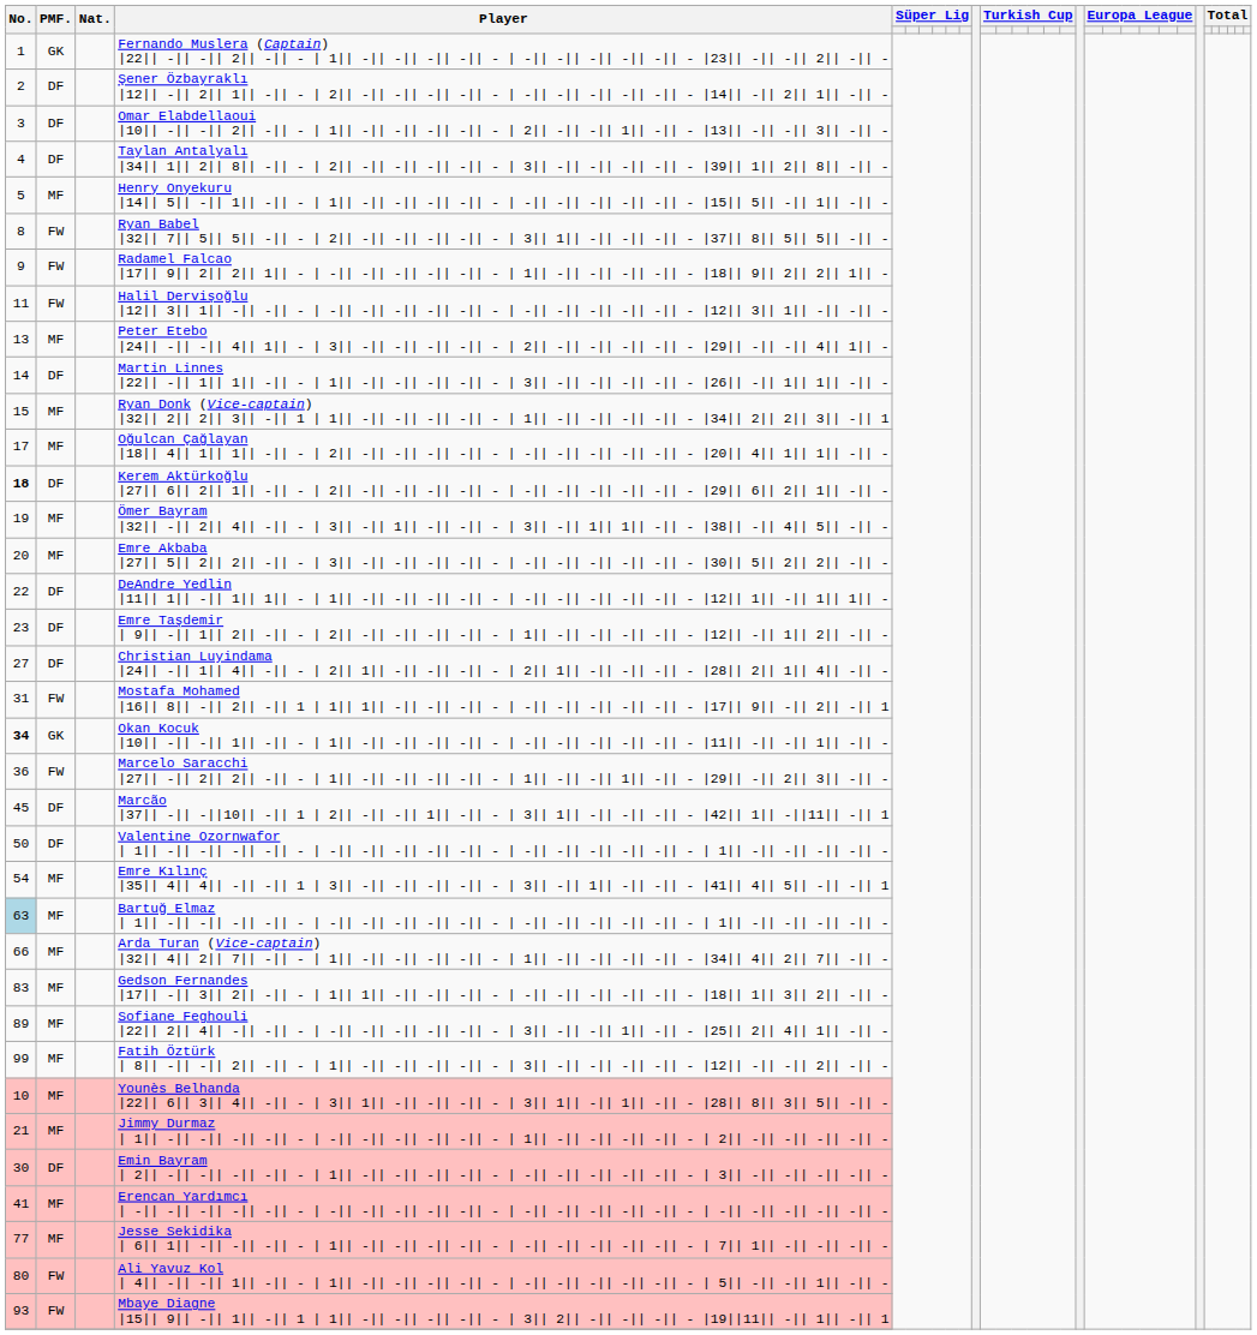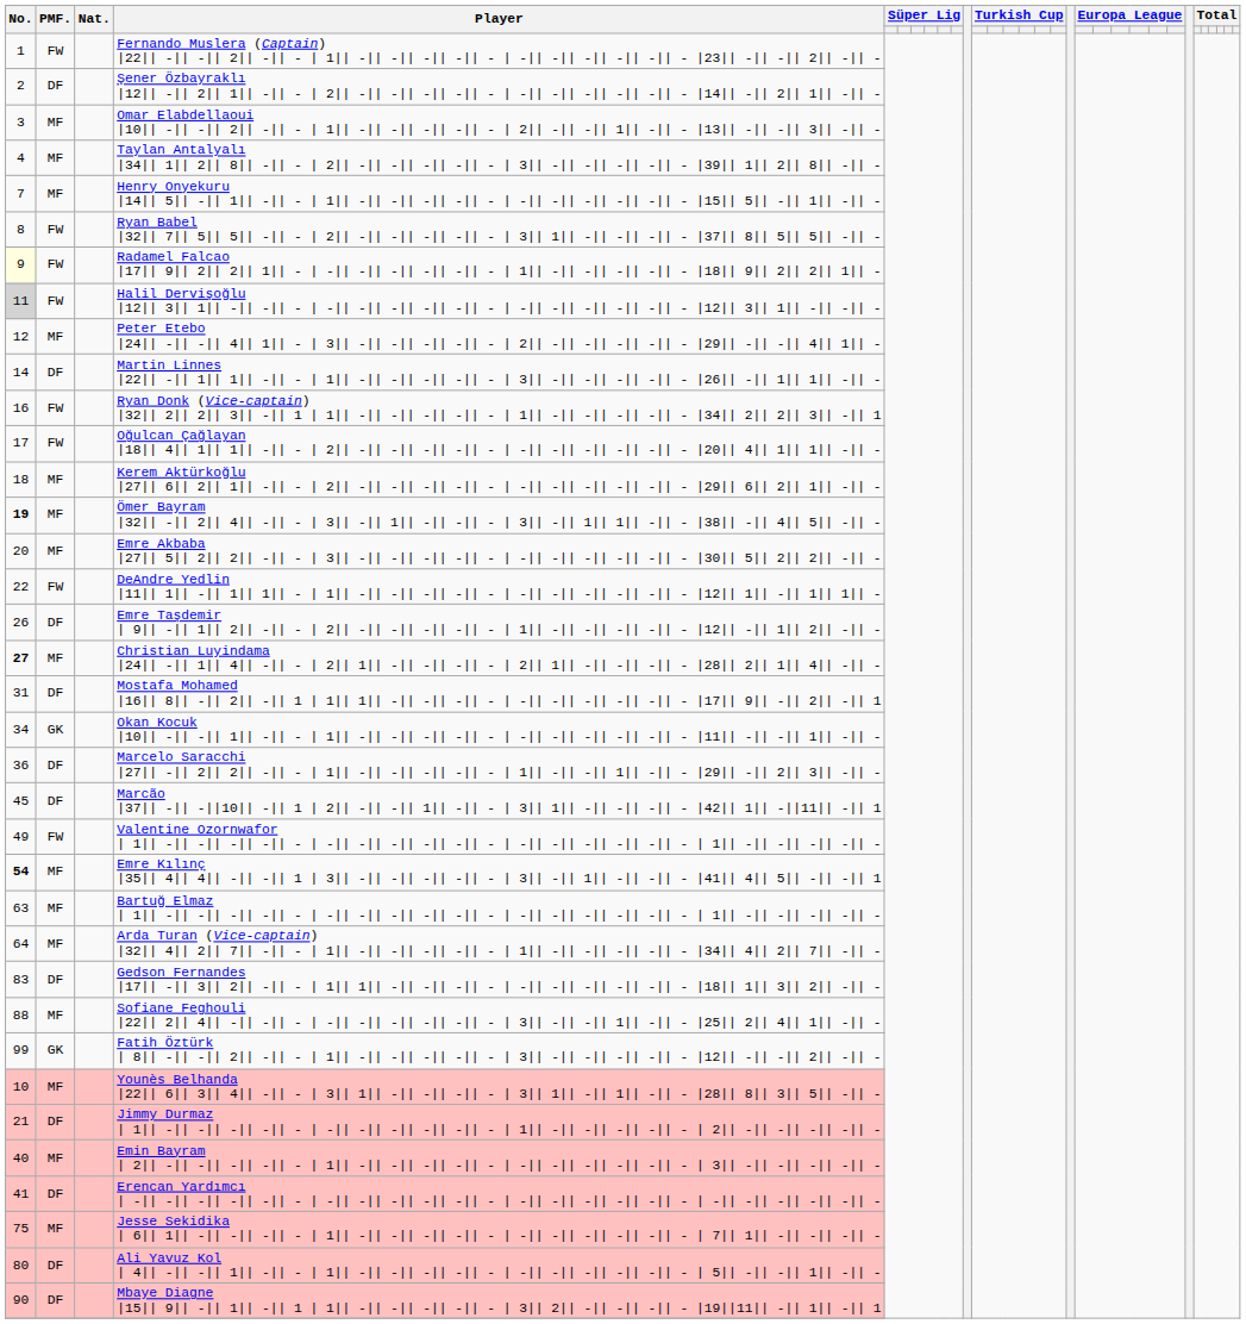row 3 | PMF.: GK -> FW
row 5 | PMF.: DF -> MF
row 6 | PMF.: DF -> MF
row 7 | No.: 5 -> 7
row 9 | No.: no background -> lightyellow background
row 10 | No.: no background -> lightgrey background
row 11 | No.: 13 -> 12
row 13 | No.: 15 -> 16
row 13 | PMF.: MF -> FW
row 14 | PMF.: MF -> FW
row 15 | No.: bold -> normal
row 15 | PMF.: DF -> MF
row 16 | No.: normal -> bold
row 18 | PMF.: DF -> FW
row 19 | No.: 23 -> 26
row 20 | No.: normal -> bold
row 20 | PMF.: DF -> MF
row 21 | PMF.: FW -> DF
row 22 | No.: bold -> normal
row 23 | PMF.: FW -> DF
row 25 | No.: 50 -> 49
row 25 | PMF.: DF -> FW
row 26 | No.: normal -> bold
row 27 | No.: lightblue background -> no background
row 28 | No.: 66 -> 64
row 29 | PMF.: MF -> DF
row 30 | No.: 89 -> 88
row 31 | PMF.: MF -> GK
row 33 | PMF.: MF -> DF
row 34 | No.: 30 -> 40
row 34 | PMF.: DF -> MF
row 35 | PMF.: MF -> DF
row 36 | No.: 77 -> 75
row 37 | PMF.: FW -> DF
row 38 | No.: 93 -> 90
row 38 | PMF.: FW -> DF
